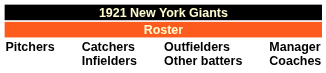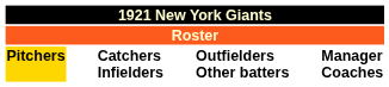Pitchers | column 1: no background -> gold background
